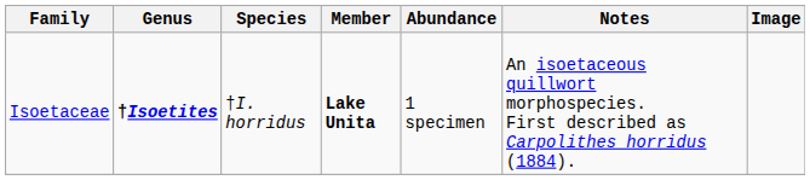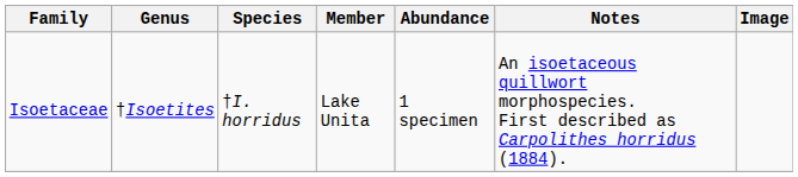Isoetaceae | Genus: bold -> normal
Isoetaceae | Member: bold -> normal
